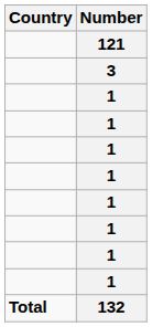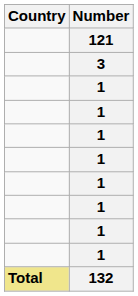row 12 | Country: no background -> khaki background
